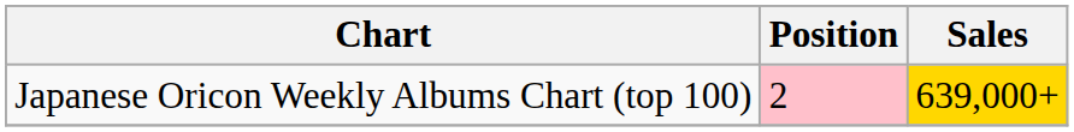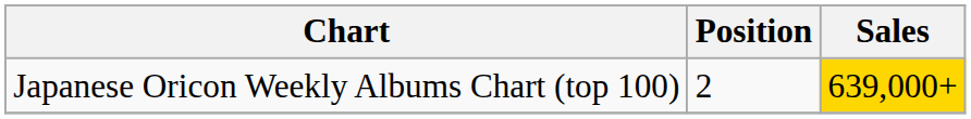Japanese Oricon Weekly Albums Chart (top 100) | Position: pink background -> no background
